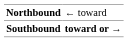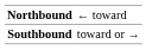Southbound | column 2: bold -> normal
